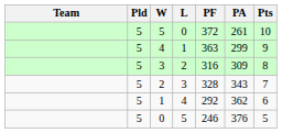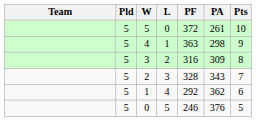row 3 | PA: 299 -> 298
